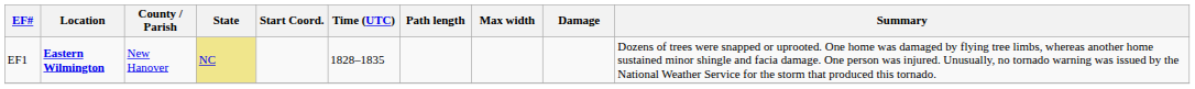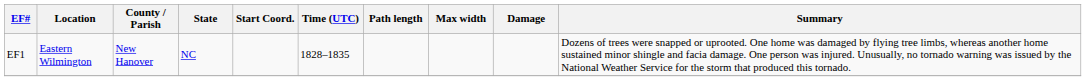EF1 | Location: bold -> normal
EF1 | State: khaki background -> no background
